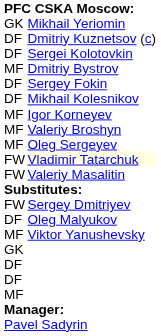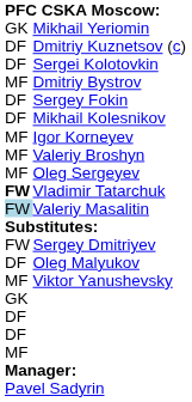Vladimir Tatarchuk | column 1: normal -> bold
Vladimir Tatarchuk | column 2: lightyellow background -> no background
Valeriy Masalitin | column 1: no background -> lightblue background
